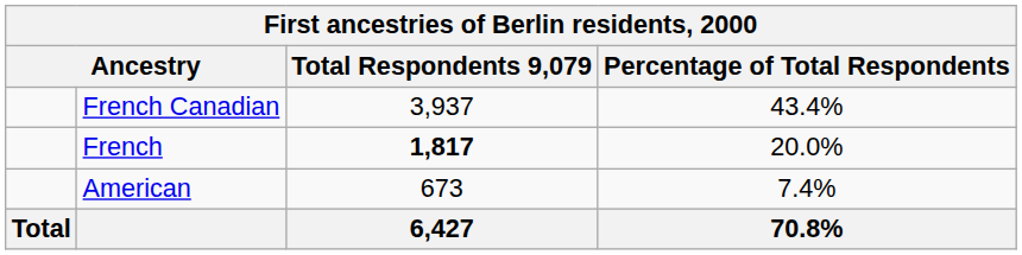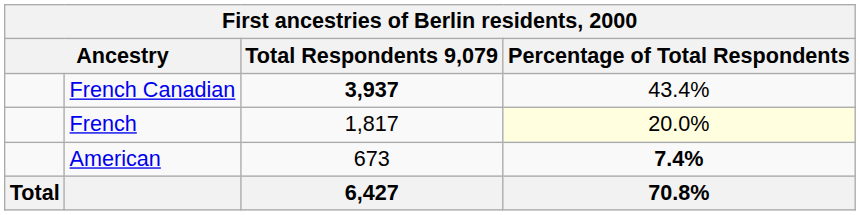French Canadian | Total Respondents 9,079: normal -> bold
French | Total Respondents 9,079: bold -> normal
French | Percentage of Total Respondents: no background -> lightyellow background
American | Percentage of Total Respondents: normal -> bold
